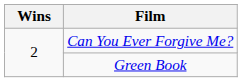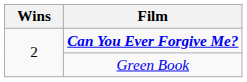Can You Ever Forgive Me? | Film: normal -> bold
